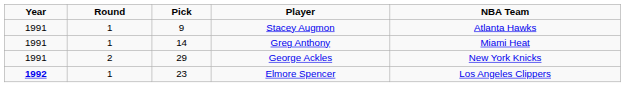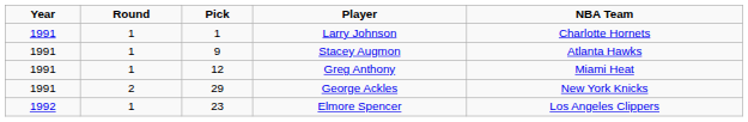+ row: 1991 | 1 | 1 | Larry Johnson | Charlotte Hornets
Greg Anthony | Pick: 14 -> 12
Elmore Spencer | Year: bold -> normal
